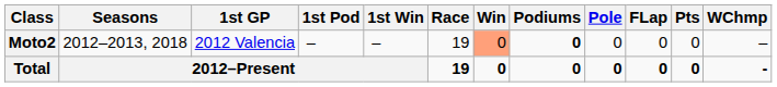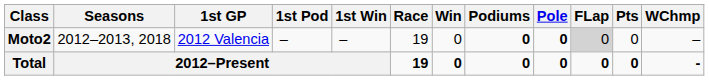Moto2 | Win: lightsalmon background -> no background
Moto2 | Pole: normal -> bold
Moto2 | FLap: no background -> lightgrey background
